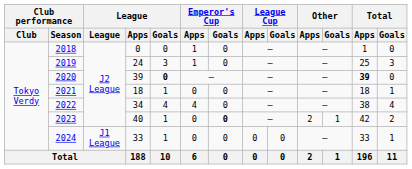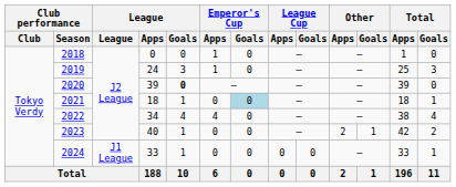2020 | Total / Apps: bold -> normal
2021 | Emperor's Cup / Goals: no background -> lightblue background
2023 | Emperor's Cup / Goals: bold -> normal
